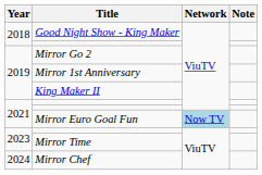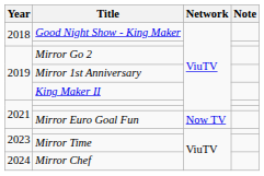Mirror Euro Goal Fun | Network: lightblue background -> no background
